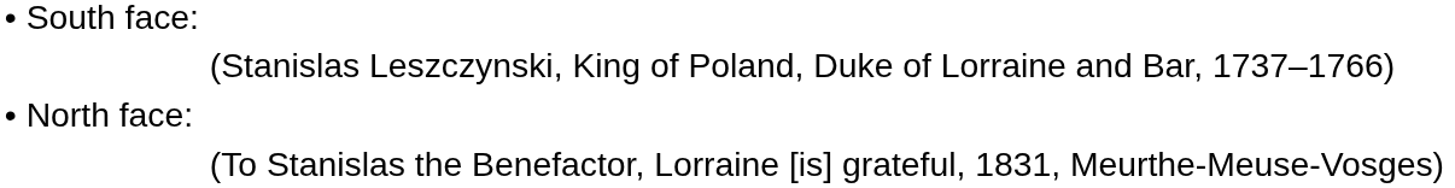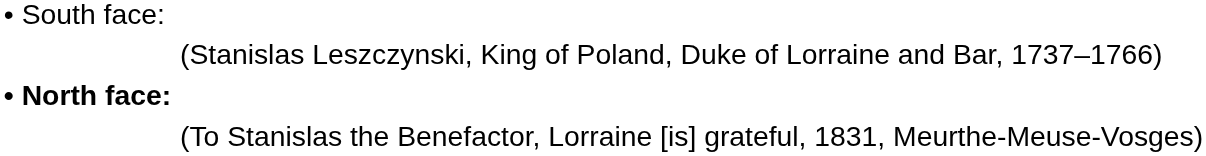row 3 | column 1: normal -> bold
